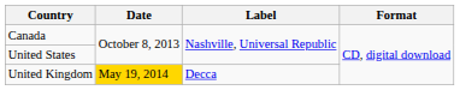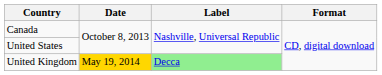United Kingdom | Label: no background -> lightgreen background
